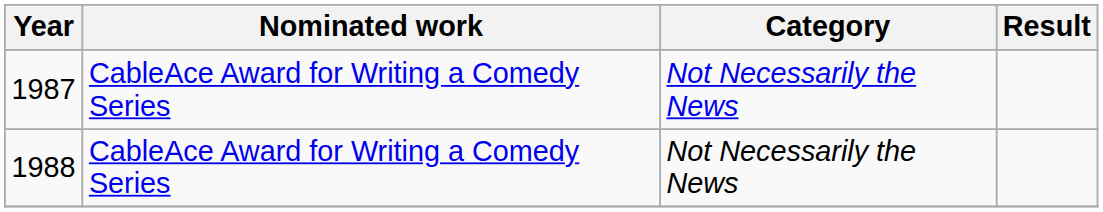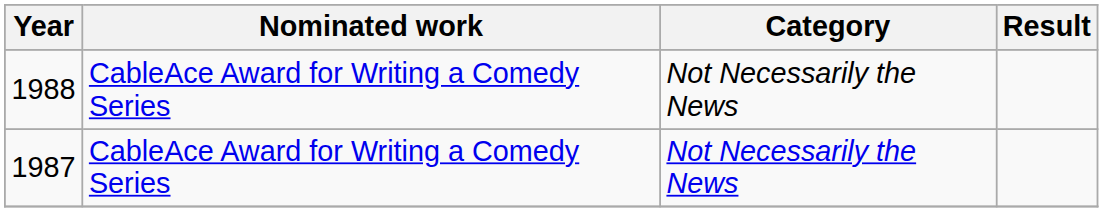rows swapped: 1987 <-> 1988
